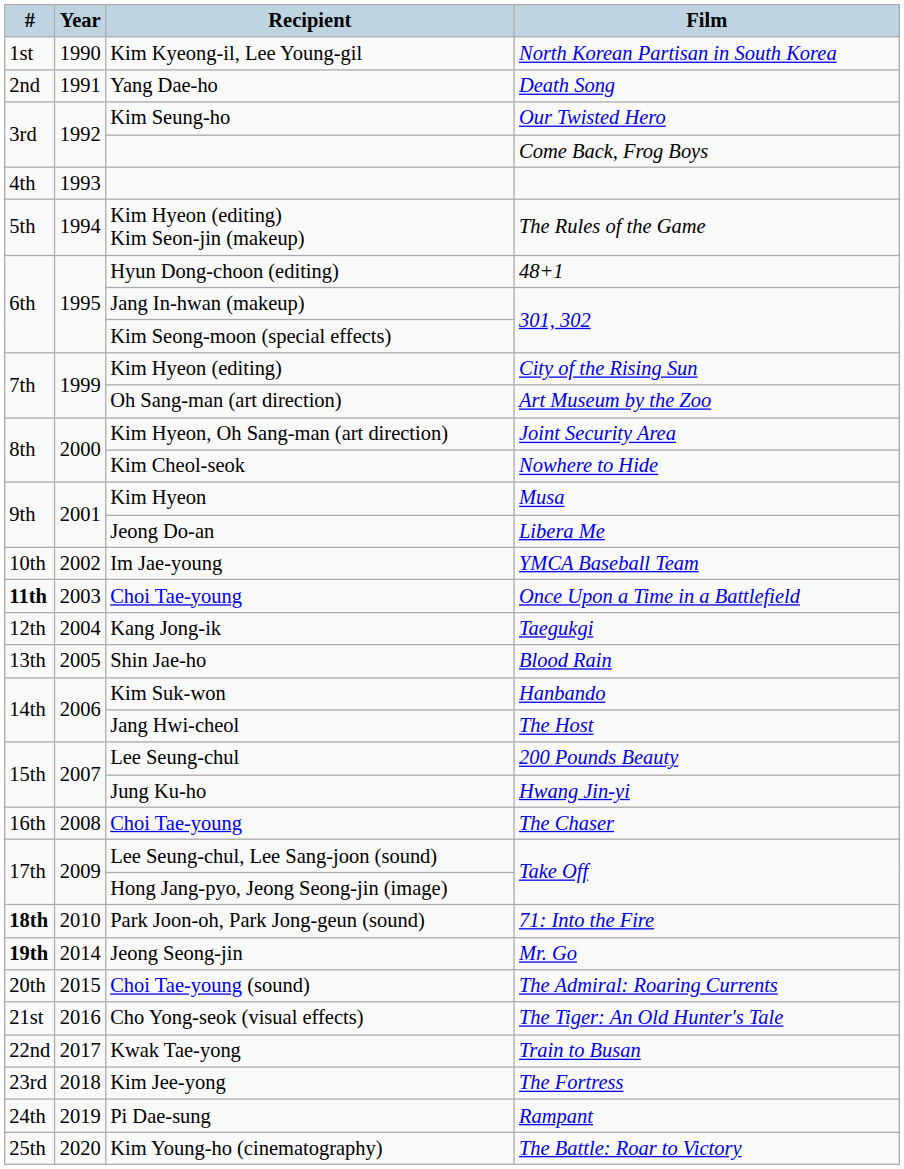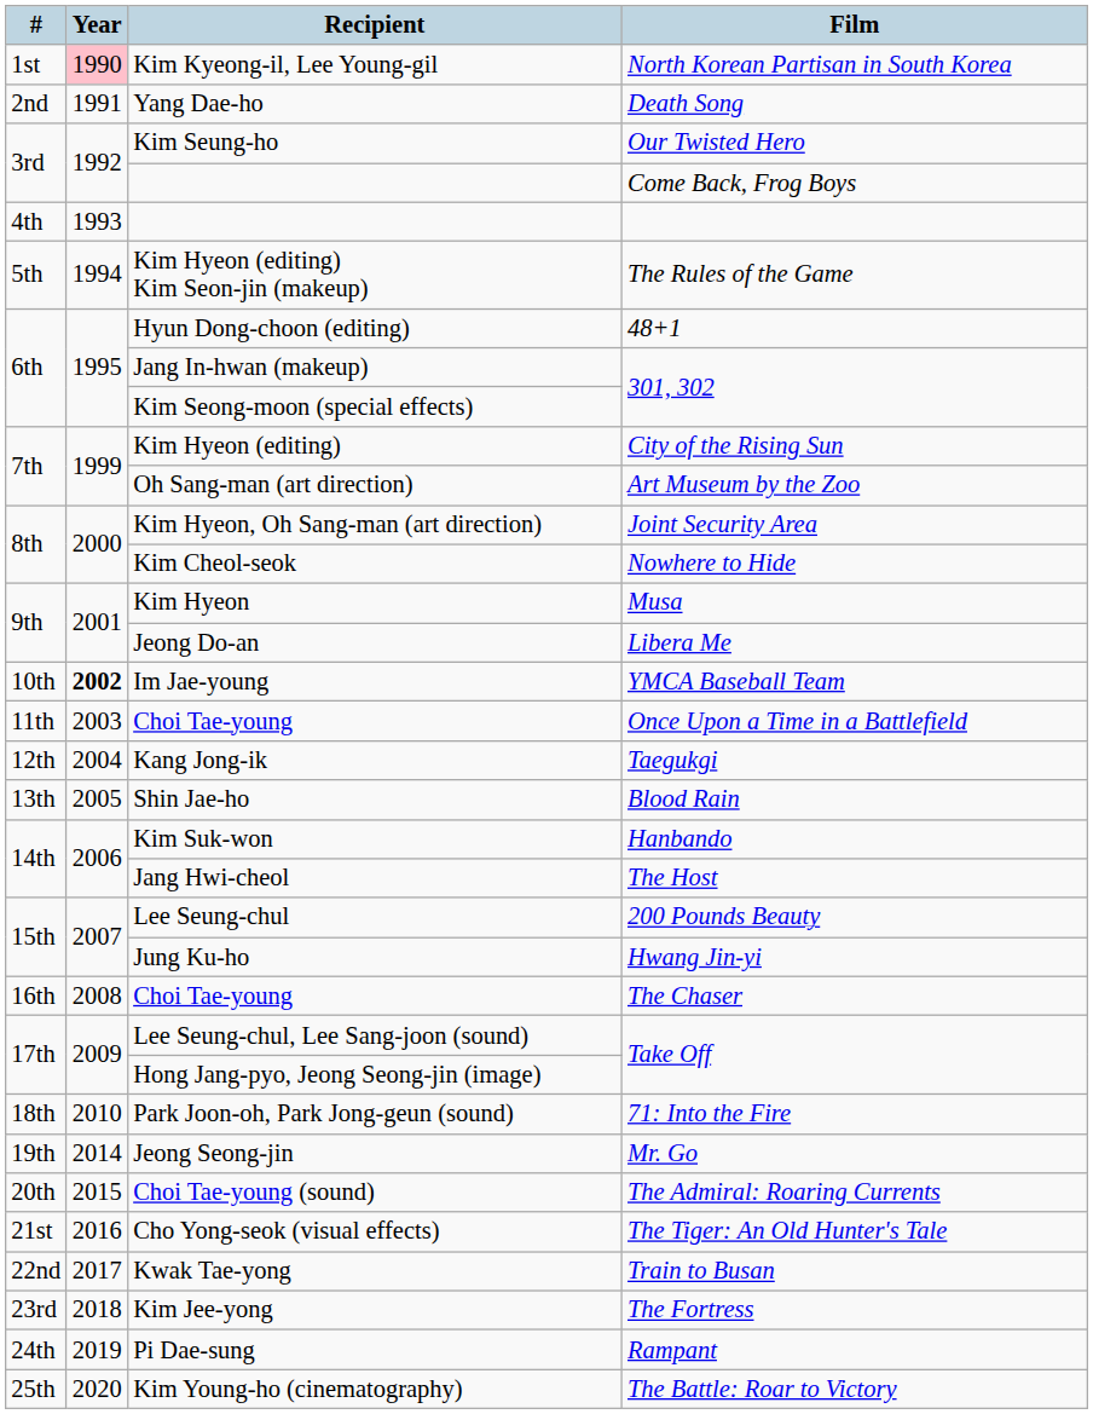Kim Kyeong-il, Lee Young-gil | Year: no background -> pink background
Im Jae-young | Year: normal -> bold
Choi Tae-young / Once Upon a Time in a Battlefield | #: bold -> normal
Park Joon-oh, Park Jong-geun (sound) | #: bold -> normal
Jeong Seong-jin | #: bold -> normal
